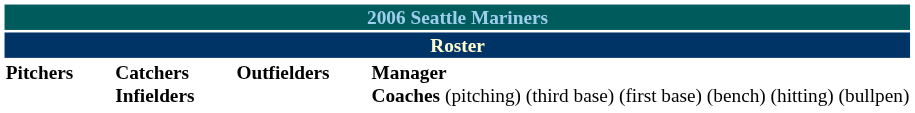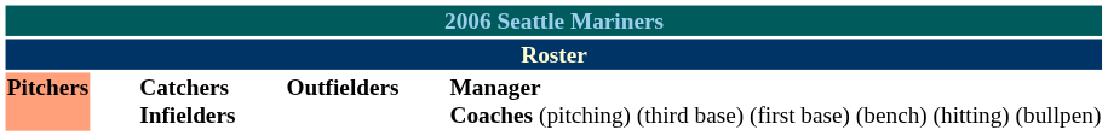Pitchers | column 1: no background -> lightsalmon background
